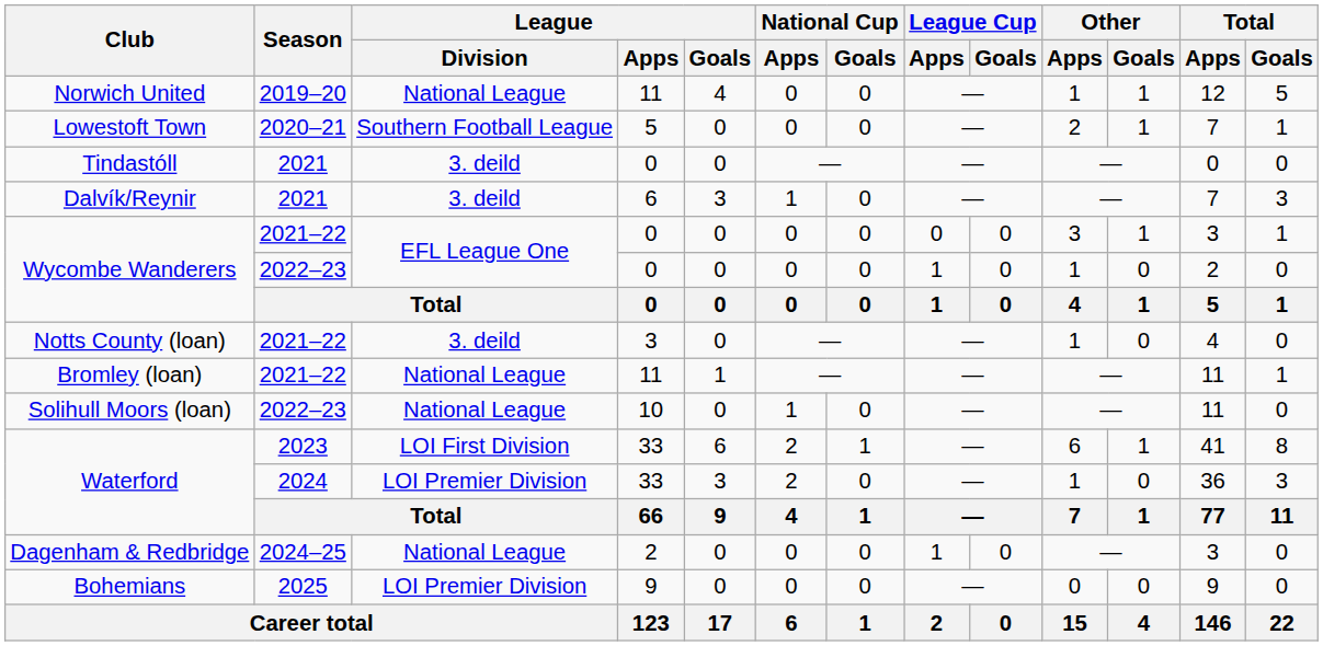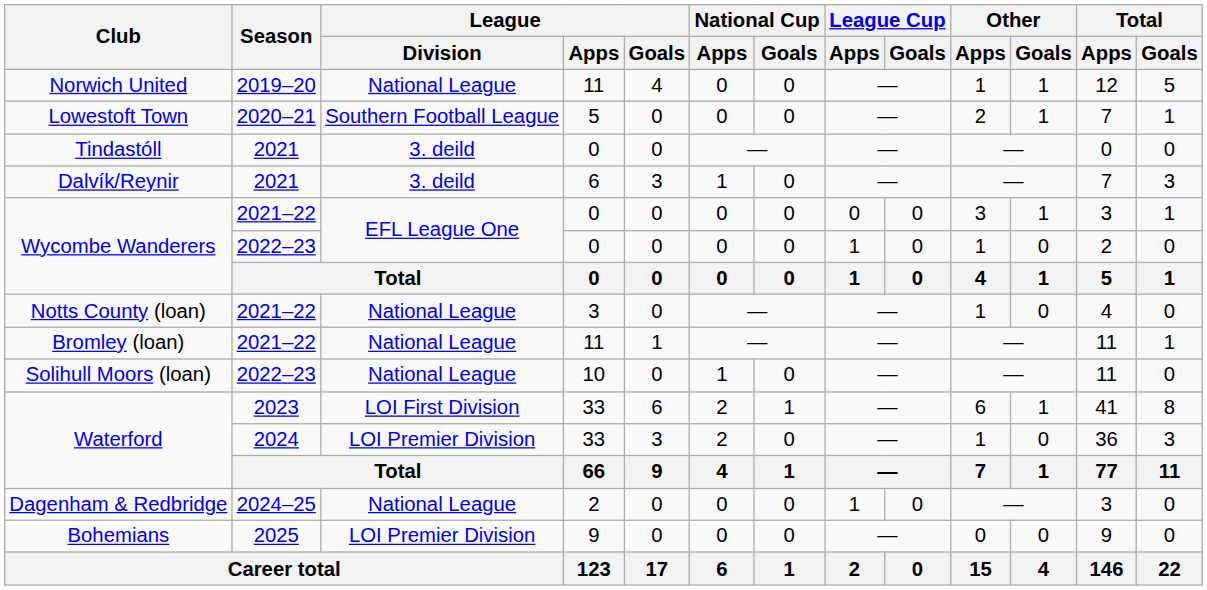Notts County (loan) | League / Division: 3. deild -> National League
